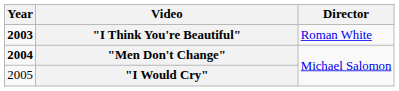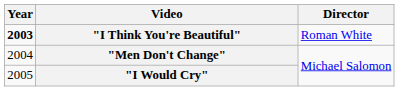"Men Don't Change" | Year: bold -> normal
